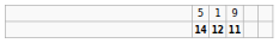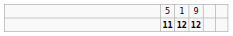row 2 | column 2: 14 -> 11
row 2 | column 4: 11 -> 12
